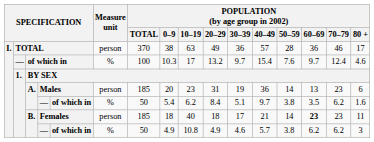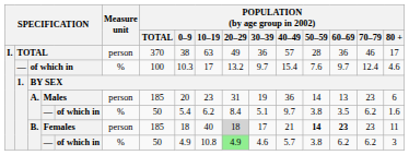Females | POPULATION (by age group in 2002) / 20–29: no background -> lightgrey background
Females | POPULATION (by age group in 2002) / 50–59: normal -> bold
B. / — | POPULATION (by age group in 2002) / 20–29: no background -> lightgreen background
